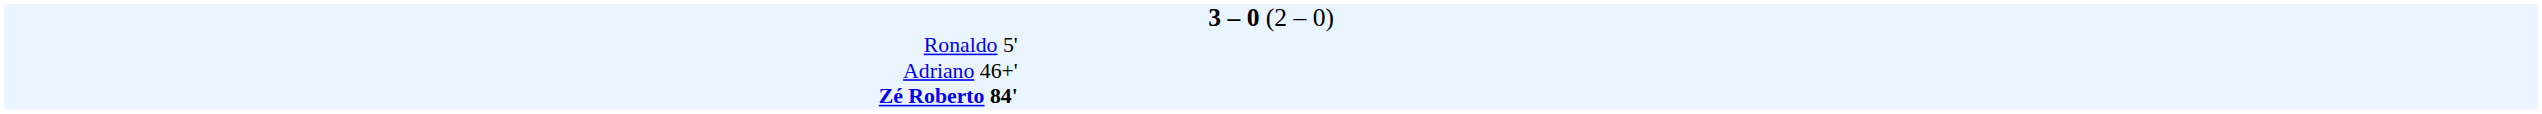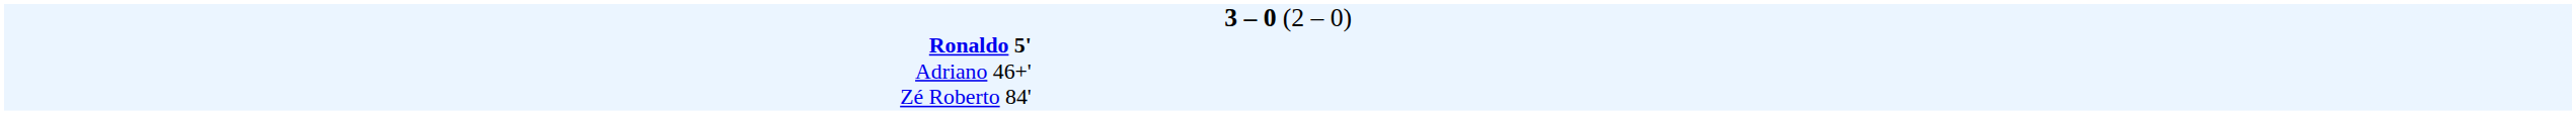Ronaldo 5' | column 1: normal -> bold
Zé Roberto 84' | column 1: bold -> normal
